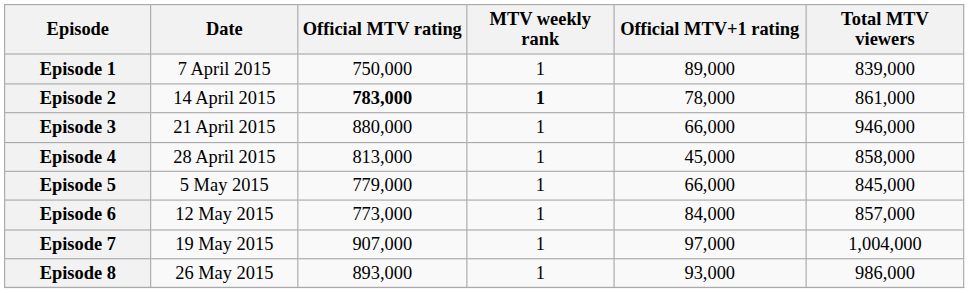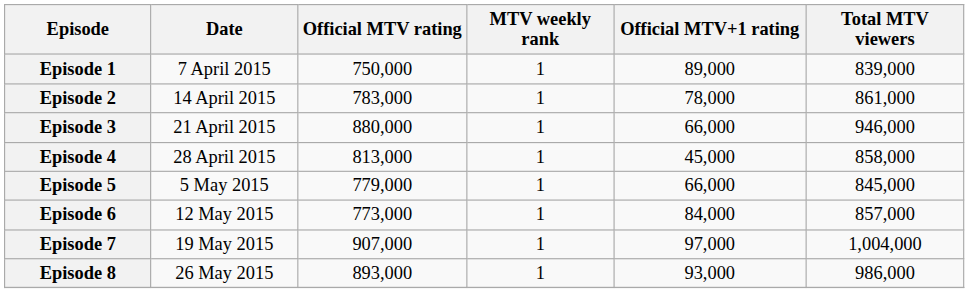Episode 2 | Official MTV rating: bold -> normal
Episode 2 | MTV weekly rank: bold -> normal
